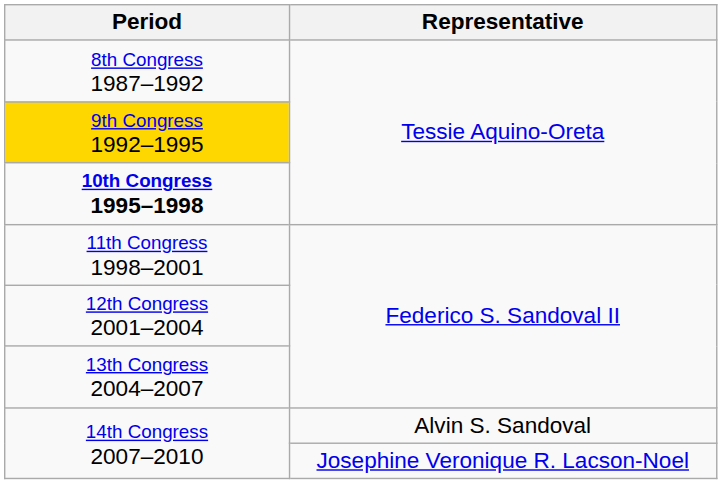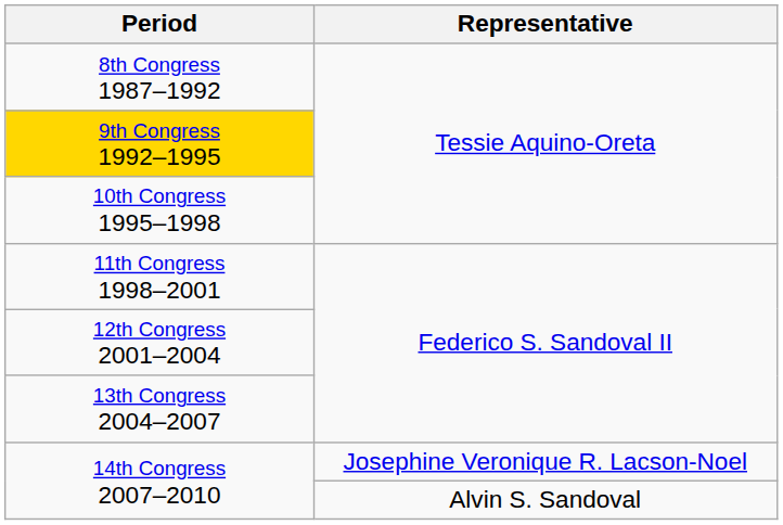row 4 | Period: bold -> normal
row 8 | Representative: Alvin S. Sandoval -> Josephine Veronique R. Lacson-Noel
row 9 | Representative: Josephine Veronique R. Lacson-Noel -> Alvin S. Sandoval
